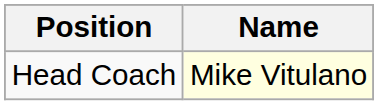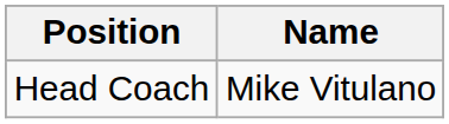Head Coach | Name: lightyellow background -> no background
